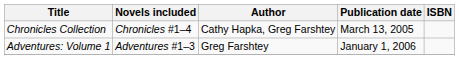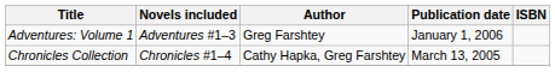rows swapped: Chronicles Collection <-> Adventures: Volume 1
